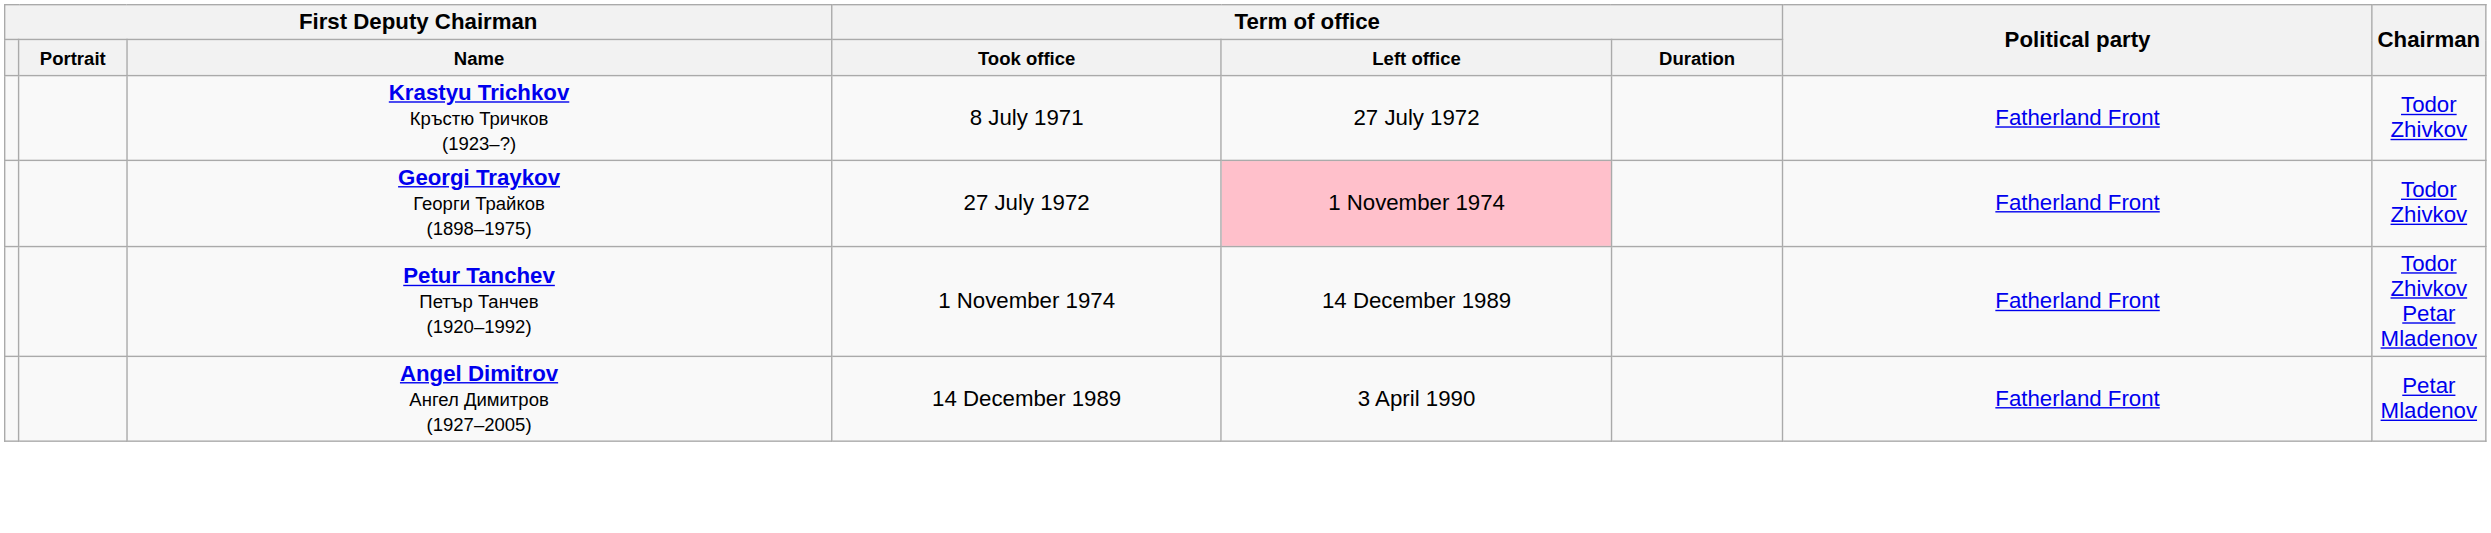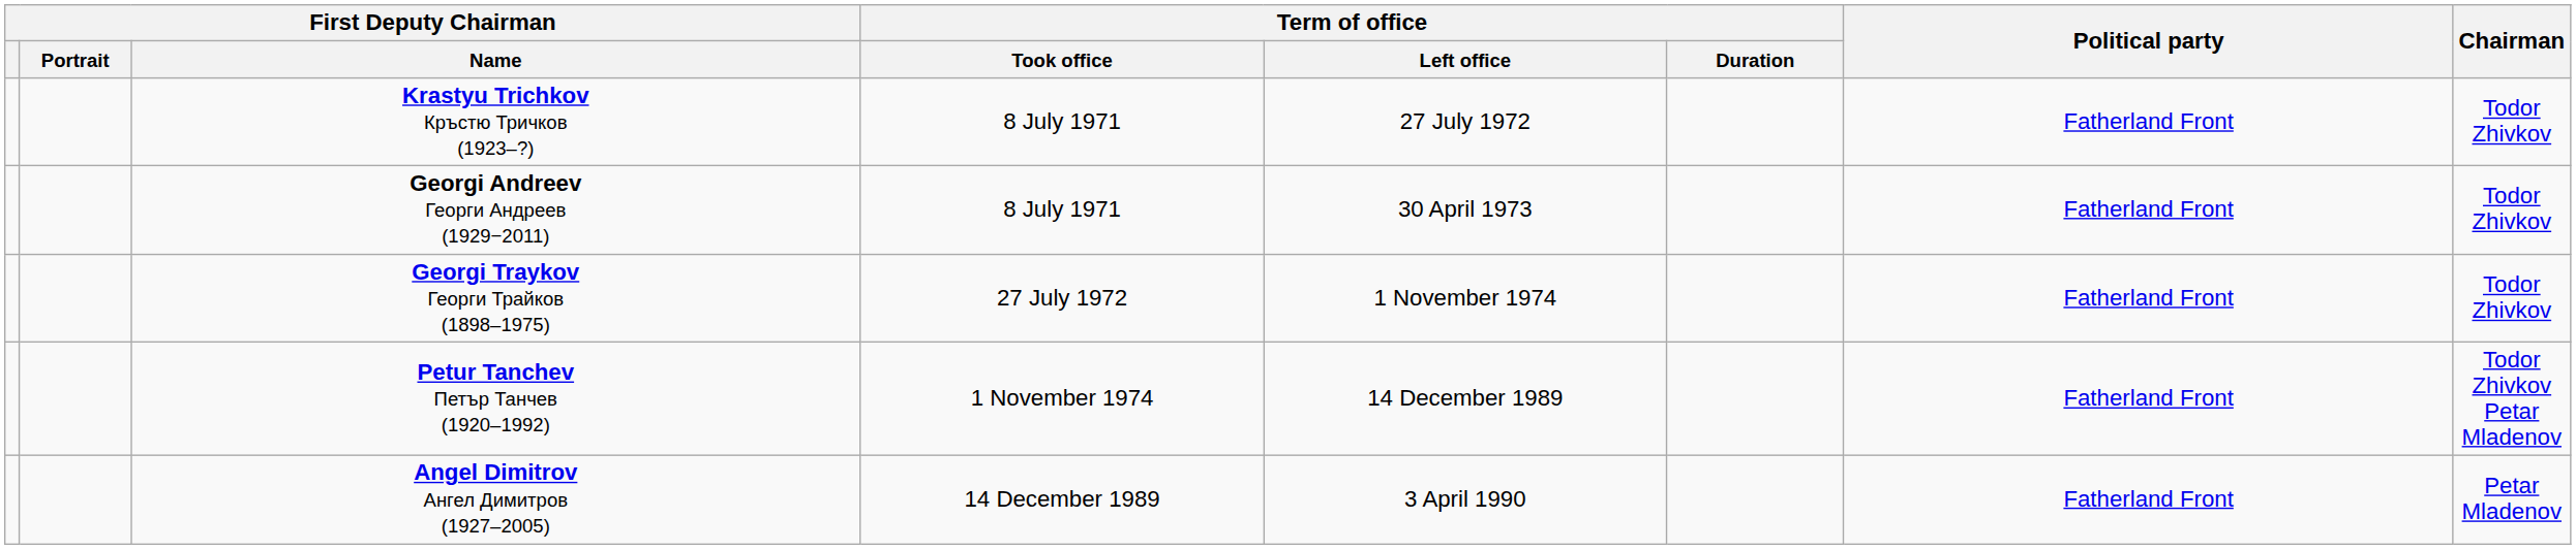+ row: Georgi Andreev Георги Андреев (1929−2011) | 8 July 1971 | 30 April 1973 | Fatherland Front | Todor Zhivkov
Georgi Traykov Георги Трайков (1898–1975) | Term of office / Left office: pink background -> no background
